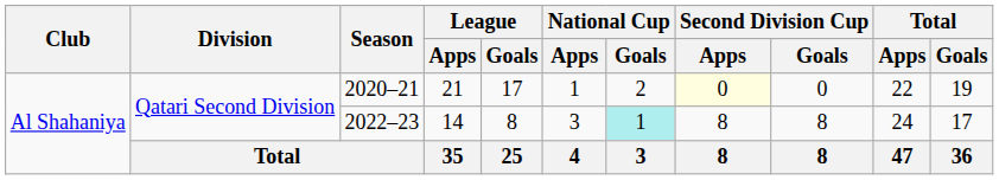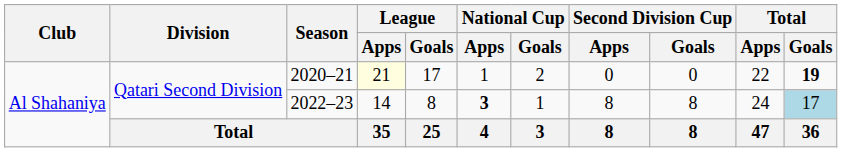2020–21 | League / Apps: no background -> lightyellow background
2020–21 | Second Division Cup / Apps: lightyellow background -> no background
2020–21 | Total / Goals: normal -> bold
2022–23 | National Cup / Apps: normal -> bold
2022–23 | National Cup / Goals: paleturquoise background -> no background
2022–23 | Total / Goals: no background -> lightblue background
